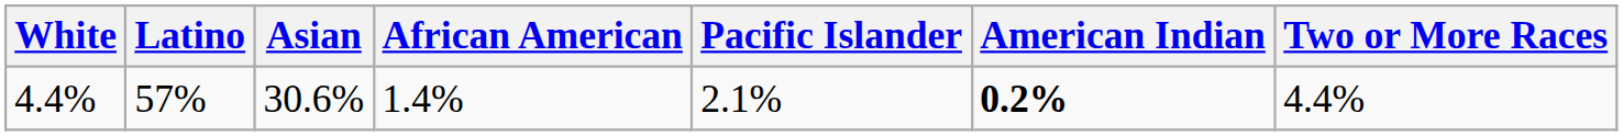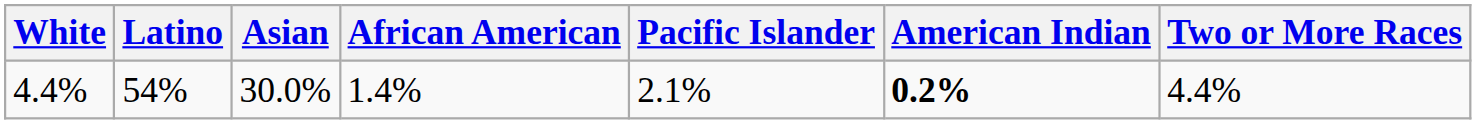row 2 | Latino: 57% -> 54%
row 2 | Asian: 30.6% -> 30.0%
